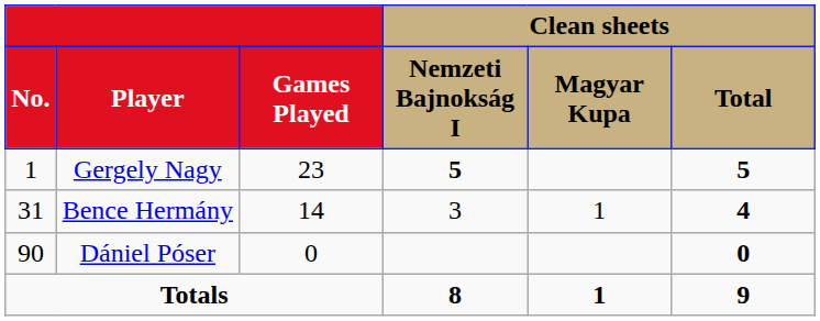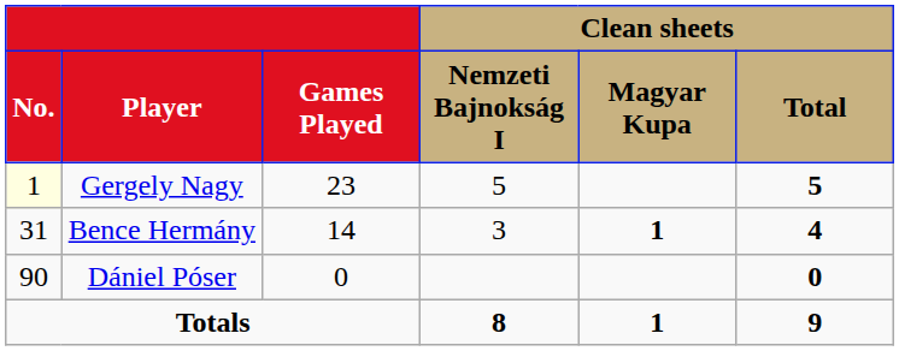Gergely Nagy | No.: no background -> lightyellow background
Gergely Nagy | Clean sheets / Nemzeti Bajnokság I: bold -> normal
Bence Hermány | Clean sheets / Magyar Kupa: normal -> bold
